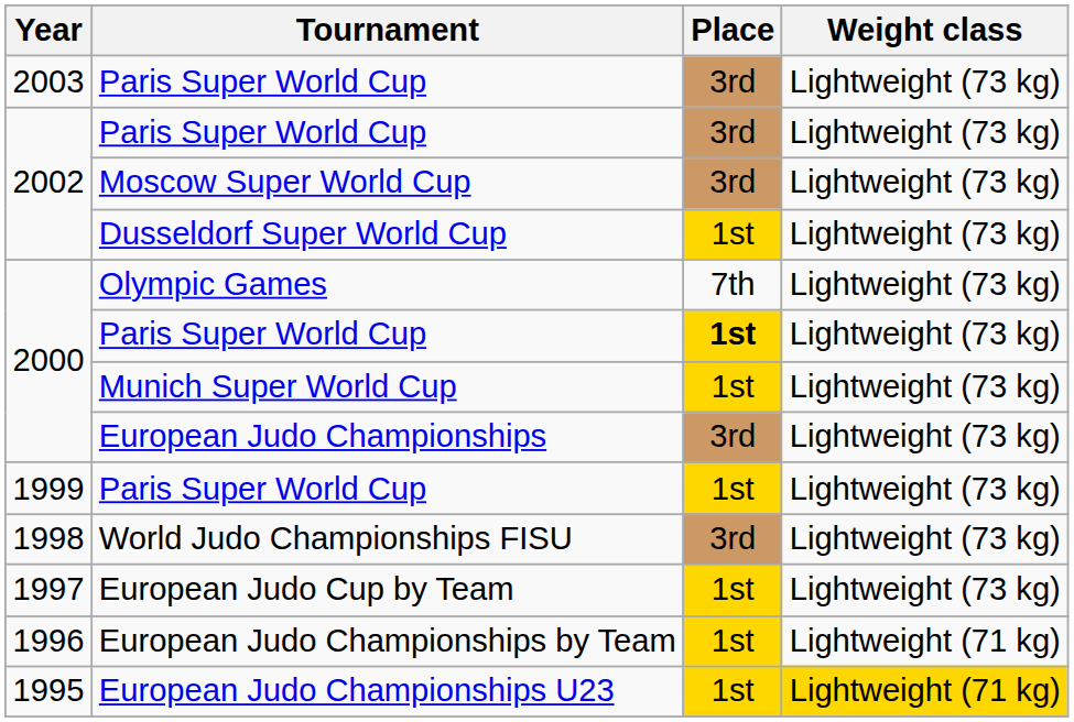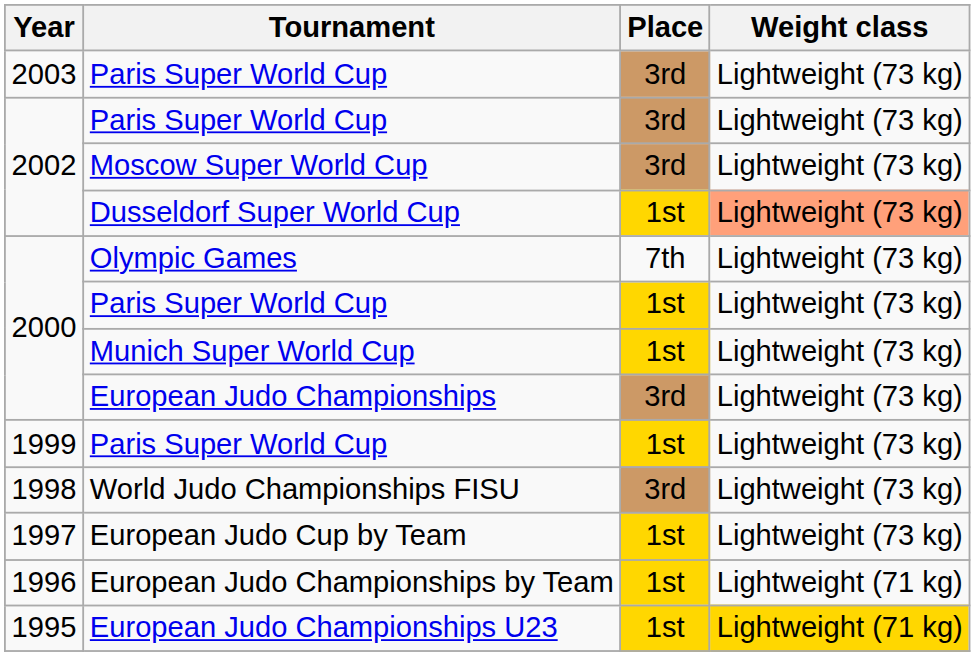Dusseldorf Super World Cup | Weight class: no background -> lightsalmon background
2000 / Paris Super World Cup | Place: bold -> normal
